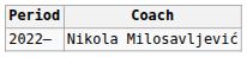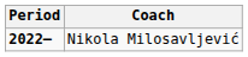Nikola Milosavljević | Period: normal -> bold
